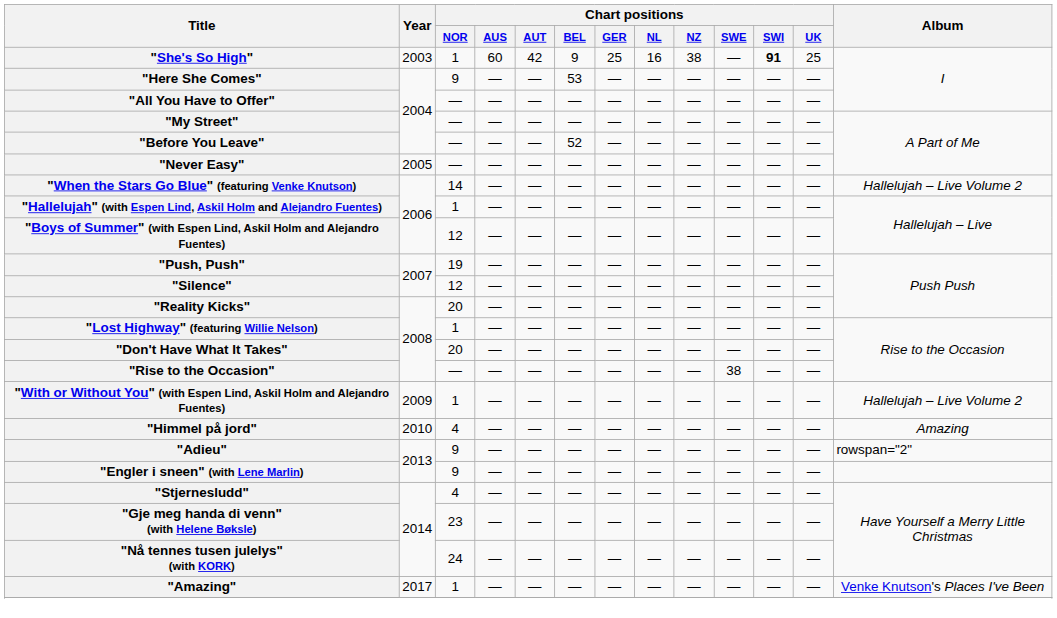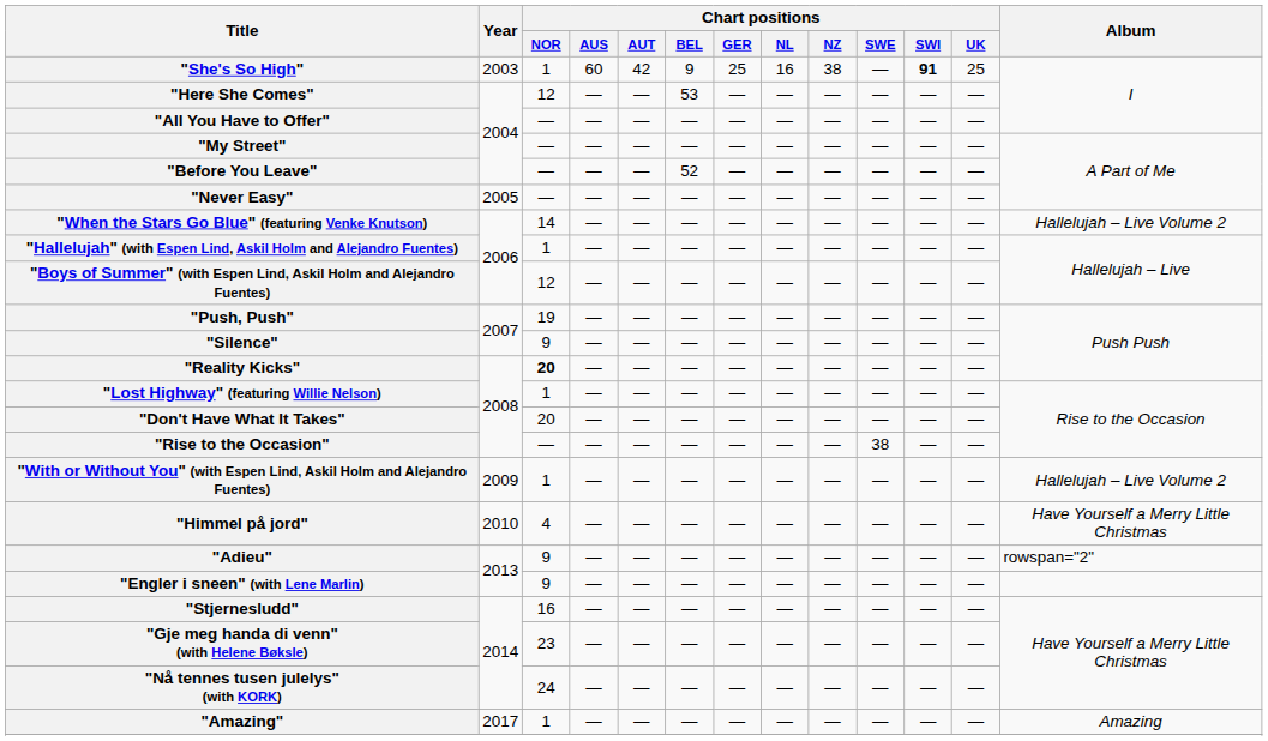"Here She Comes" | Chart positions / NOR: 9 -> 12
"Silence" | Chart positions / NOR: 12 -> 9
"Reality Kicks" | Chart positions / NOR: normal -> bold
"Himmel på jord" | Album: Amazing -> Have Yourself a Merry Little Christmas
"Stjernesludd" | Chart positions / NOR: 4 -> 16
"Amazing" | Album: Venke Knutson's Places I've Been -> Amazing
